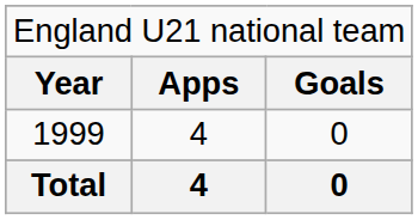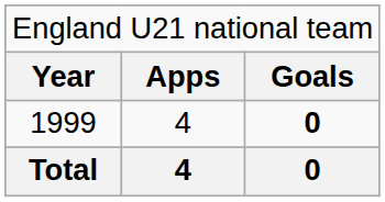1999 | column 3: normal -> bold
